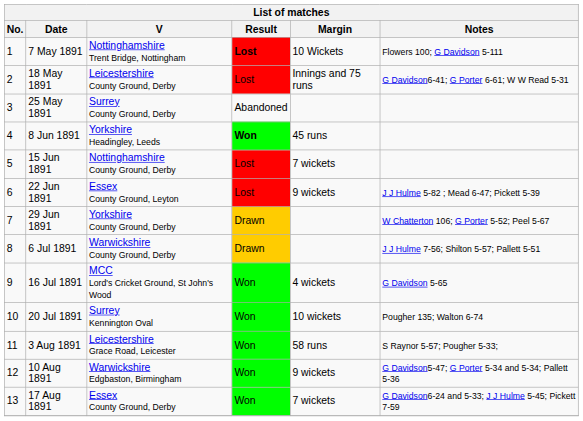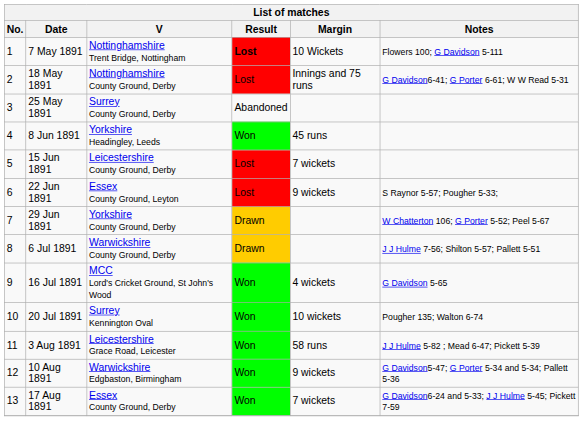18 May 1891 | V: Leicestershire County Ground, Derby -> Nottinghamshire County Ground, Derby
8 Jun 1891 | Result: bold -> normal
15 Jun 1891 | V: Nottinghamshire County Ground, Derby -> Leicestershire County Ground, Derby
22 Jun 1891 | Notes: J J Hulme 5-82 ; Mead 6-47; Pickett 5-39 -> S Raynor 5-57; Pougher 5-33;
3 Aug 1891 | Notes: S Raynor 5-57; Pougher 5-33; -> J J Hulme 5-82 ; Mead 6-47; Pickett 5-39
